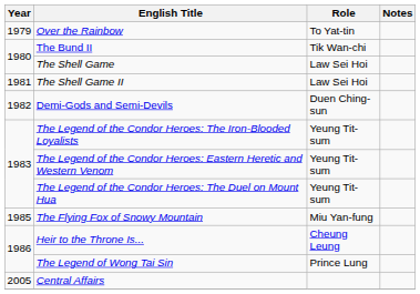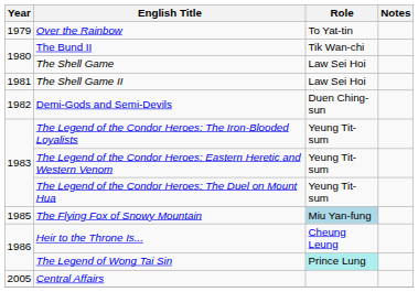The Flying Fox of Snowy Mountain | Role: no background -> lightblue background
The Legend of Wong Tai Sin | Role: no background -> paleturquoise background
